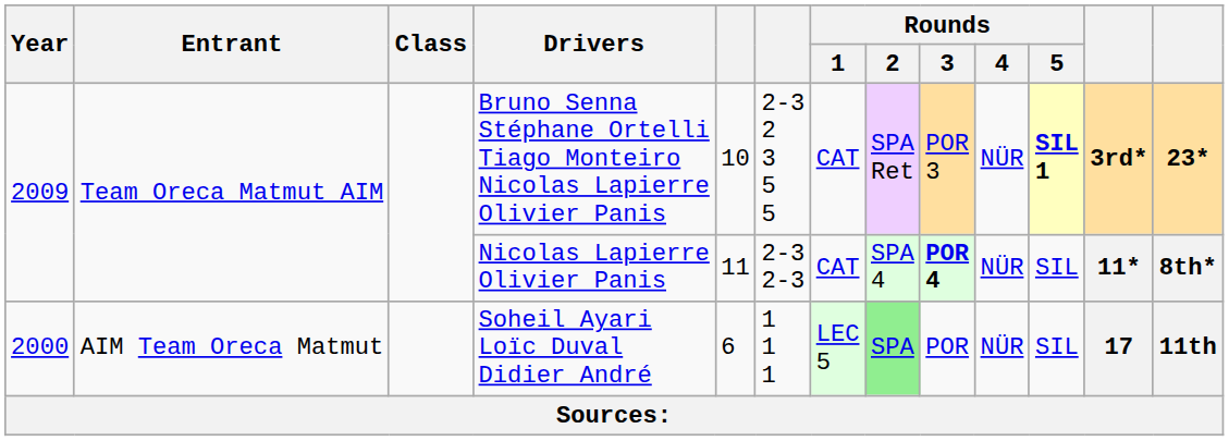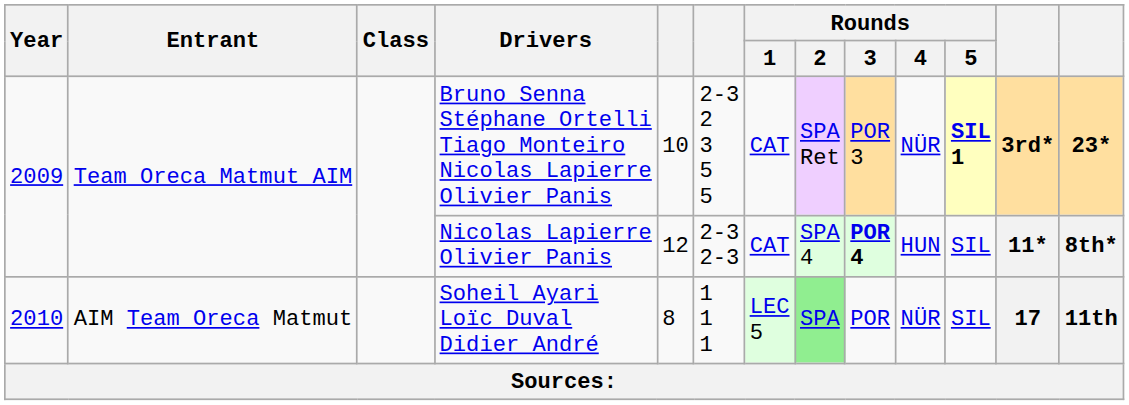Nicolas Lapierre Olivier Panis | column 5: 11 -> 12
Nicolas Lapierre Olivier Panis | Rounds / 4: NÜR -> HUN
Soheil Ayari Loïc Duval Didier André | Year: 2000 -> 2010
Soheil Ayari Loïc Duval Didier André | column 5: 6 -> 8
